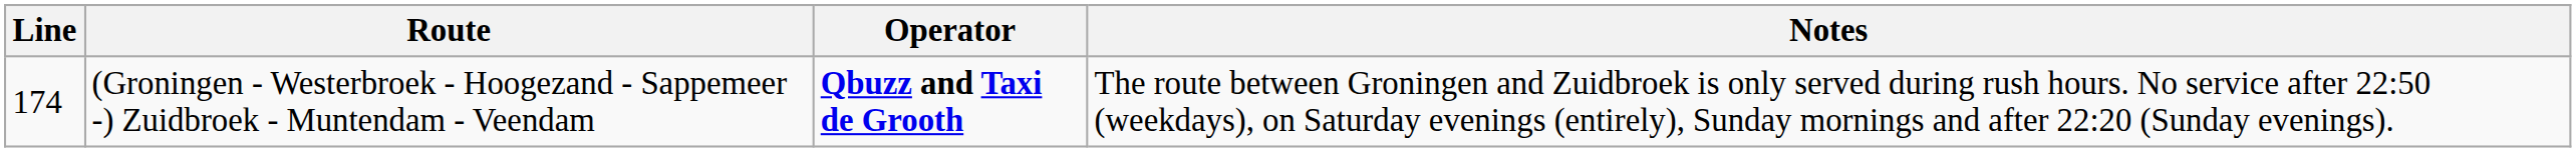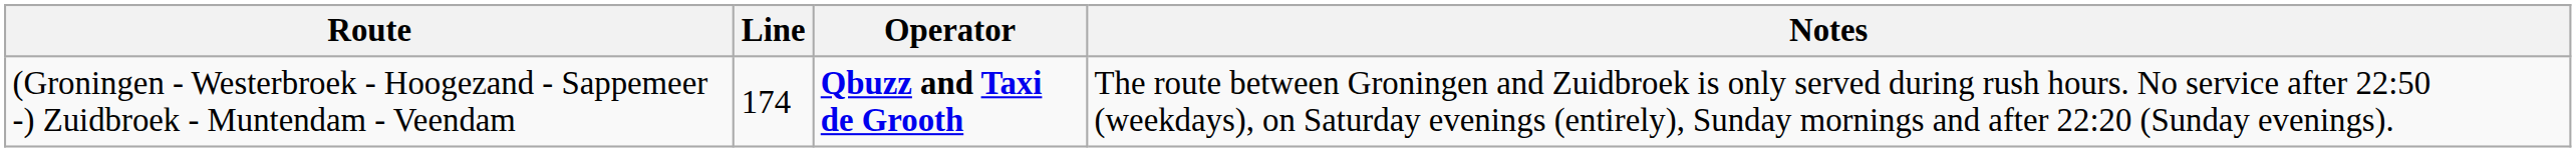columns swapped: Line <-> Route
